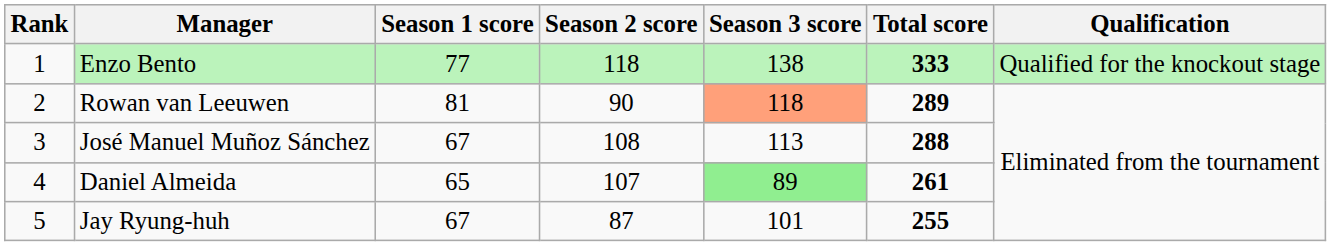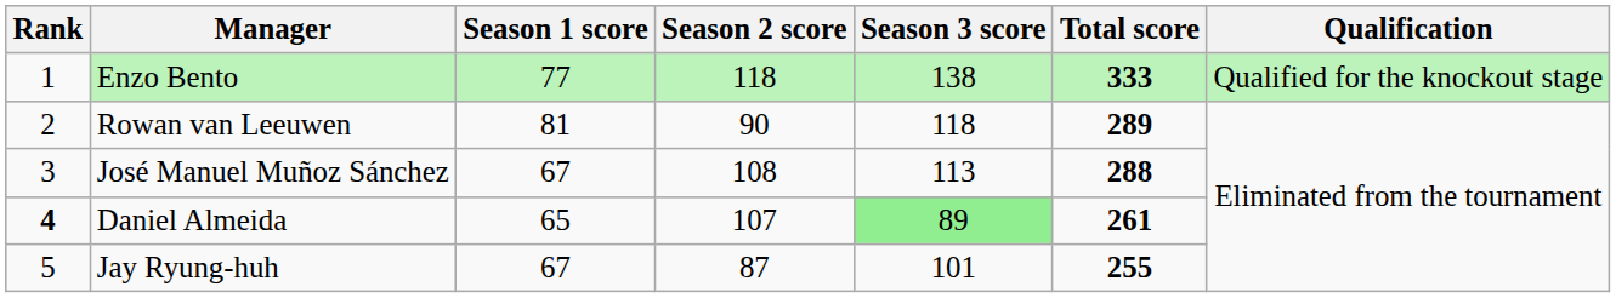Rowan van Leeuwen | Season 3 score: lightsalmon background -> no background
Daniel Almeida | Rank: normal -> bold
